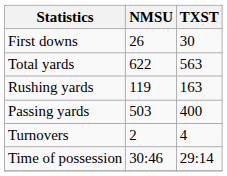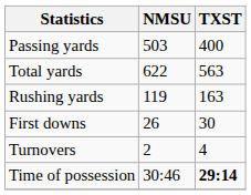rows swapped: First downs <-> Passing yards
Time of possession | TXST: normal -> bold
